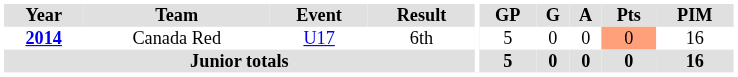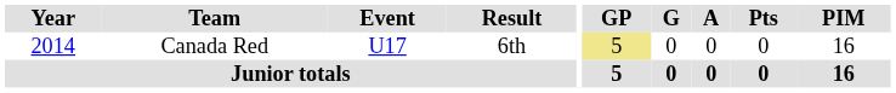Canada Red | Year: bold -> normal
Canada Red | GP: no background -> khaki background
Canada Red | Pts: lightsalmon background -> no background
